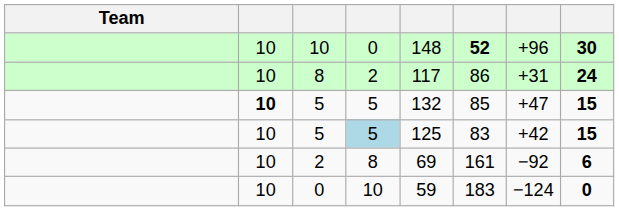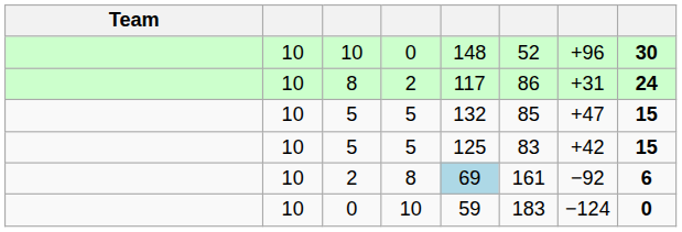row 2 | column 6: bold -> normal
row 4 | column 2: bold -> normal
row 5 | column 4: lightblue background -> no background
row 6 | column 5: no background -> lightblue background
